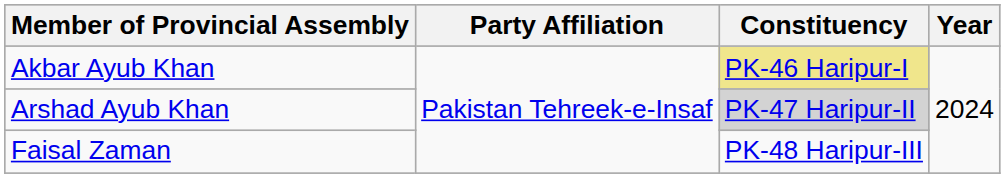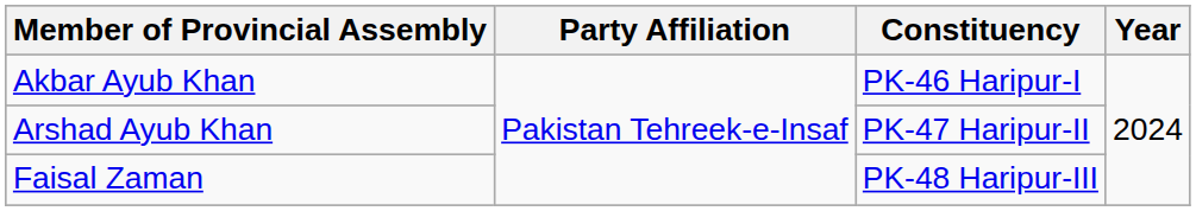Akbar Ayub Khan | Constituency: khaki background -> no background
Arshad Ayub Khan | Constituency: lightgrey background -> no background
